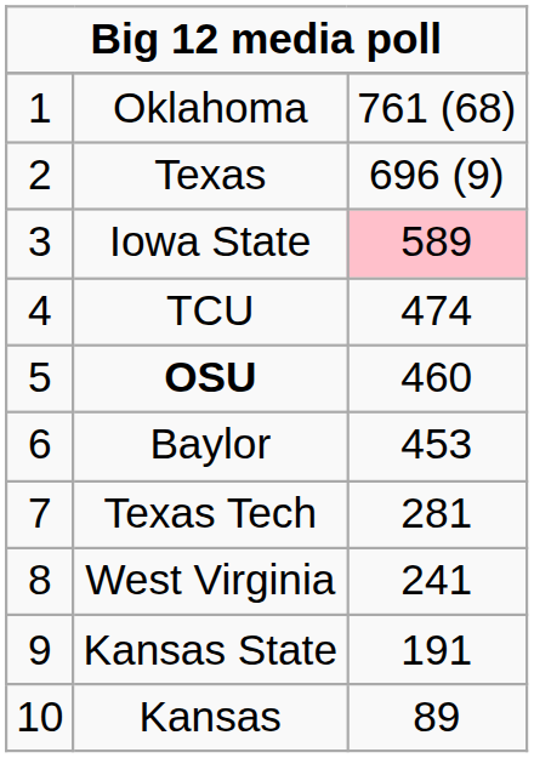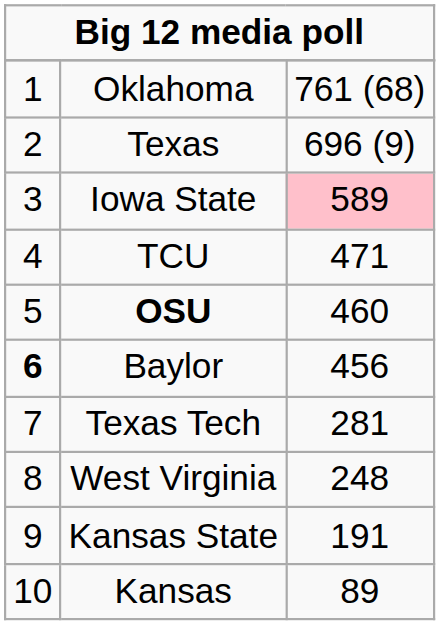TCU | column 3: 474 -> 471
Baylor | column 1: normal -> bold
Baylor | column 3: 453 -> 456
West Virginia | column 3: 241 -> 248
